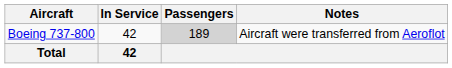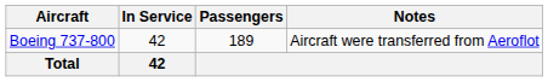Boeing 737-800 | Passengers: lightgrey background -> no background
